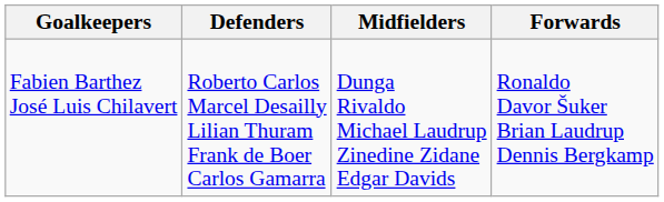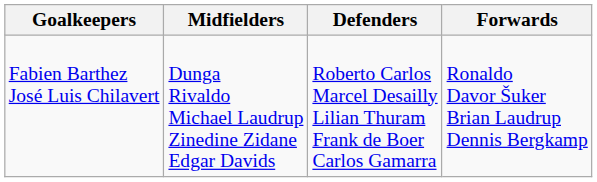columns swapped: Defenders <-> Midfielders
